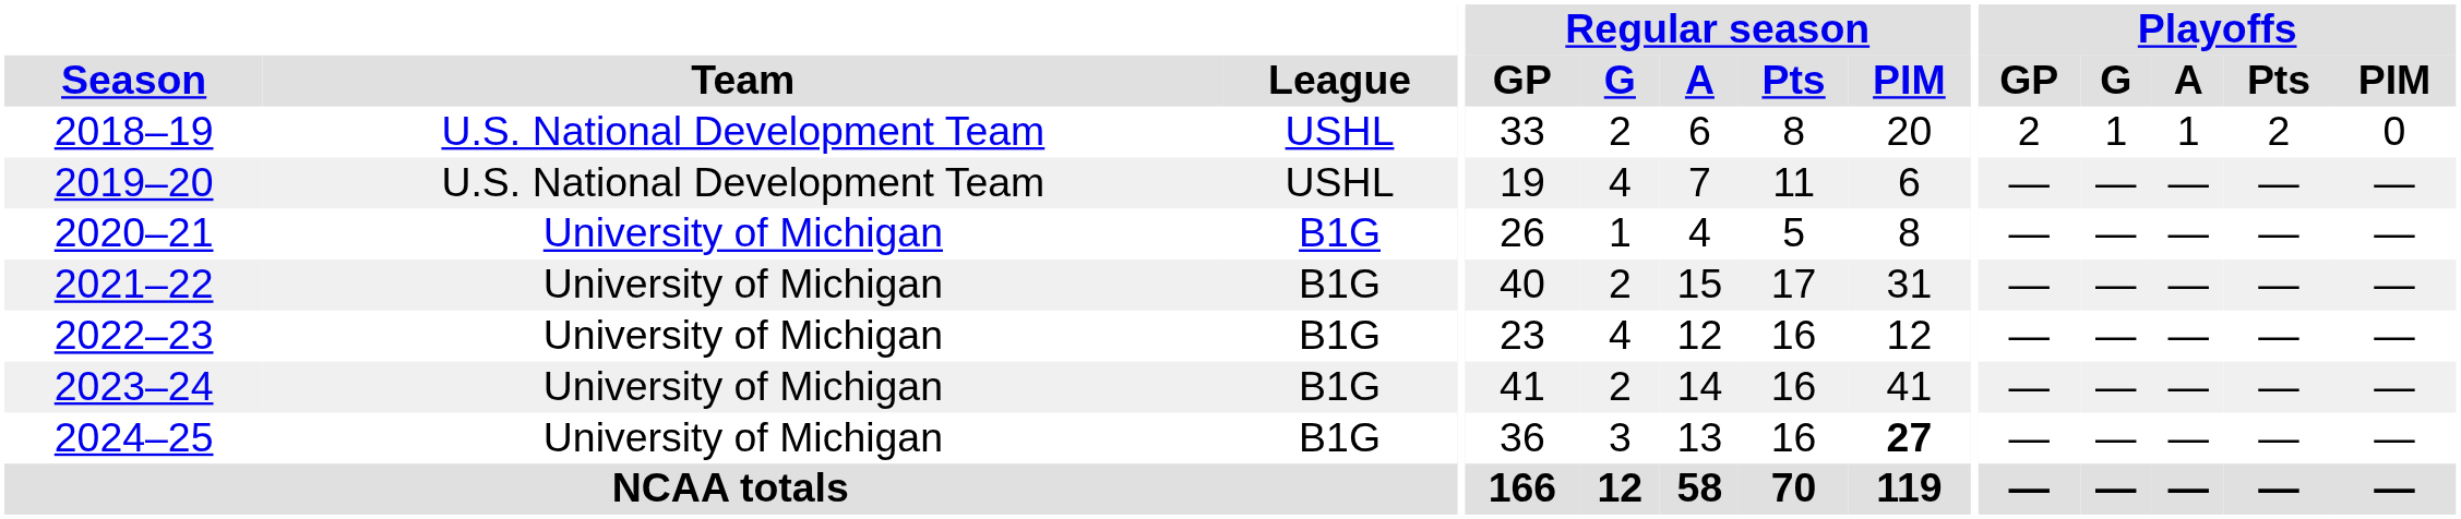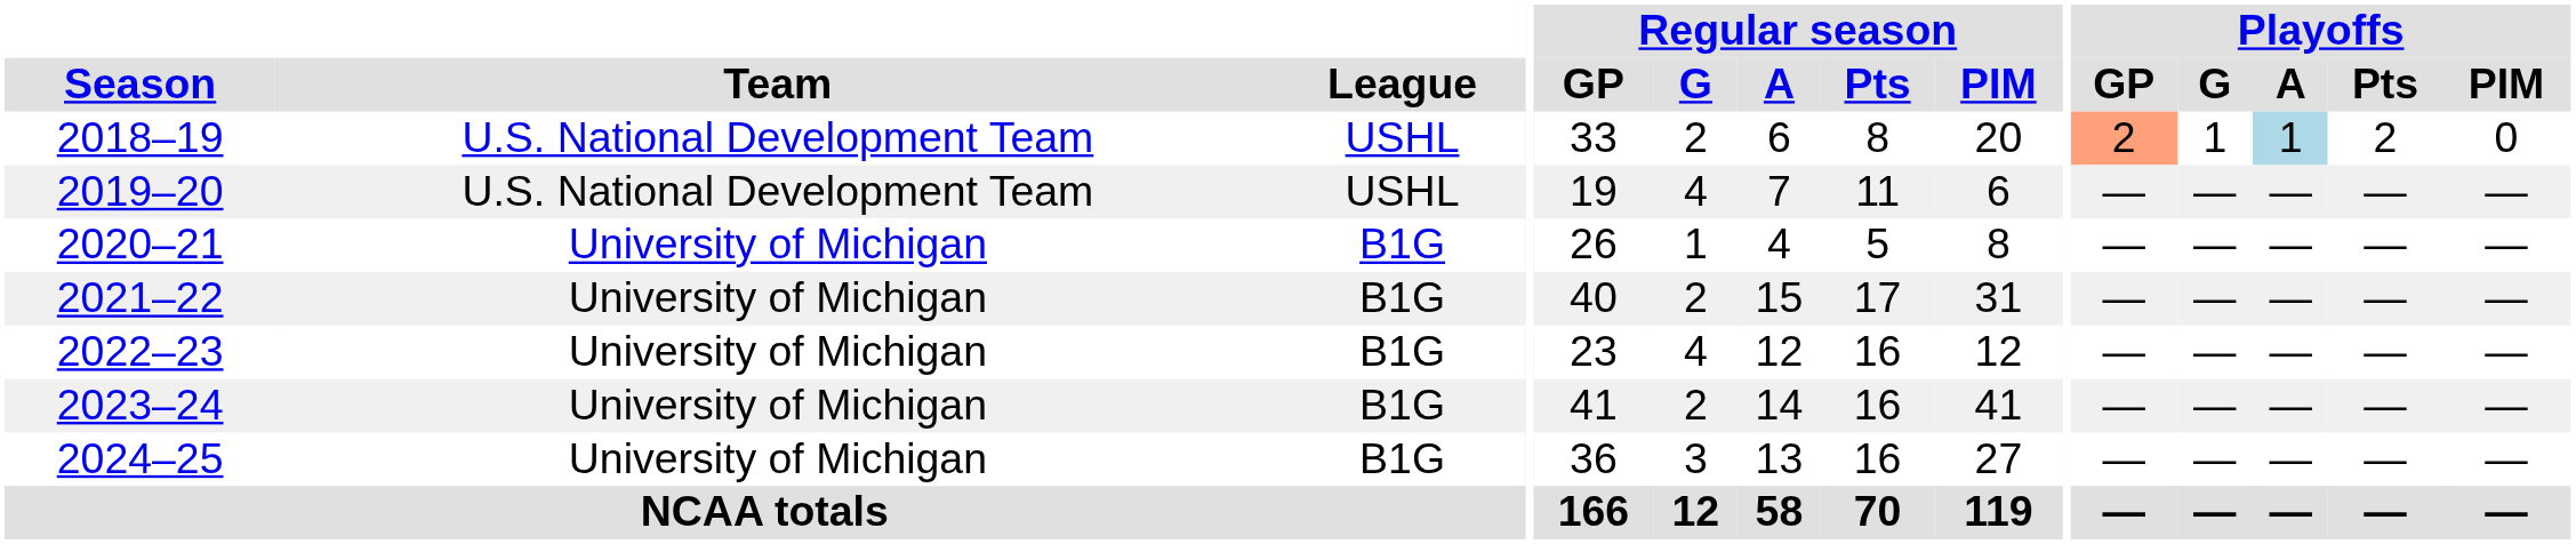2018–19 | Playoffs / GP: no background -> lightsalmon background
2018–19 | Playoffs / A: no background -> lightblue background
2024–25 | Regular season / PIM: bold -> normal
